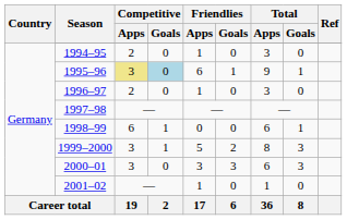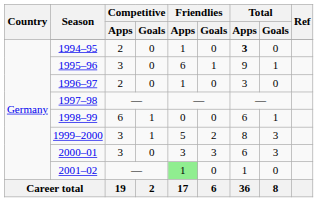1994–95 | Total / Apps: normal -> bold
1995–96 | Competitive / Apps: khaki background -> no background
1995–96 | Competitive / Goals: lightblue background -> no background
2001–02 | Friendlies / Apps: no background -> lightgreen background
